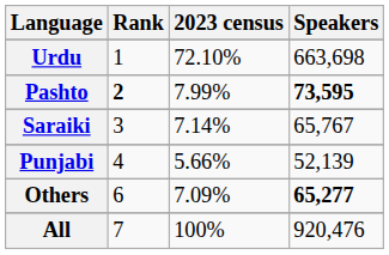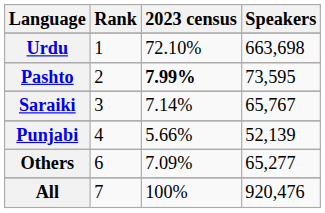Pashto | Rank: bold -> normal
Pashto | 2023 census: normal -> bold
Pashto | Speakers: bold -> normal
Others | Speakers: bold -> normal
